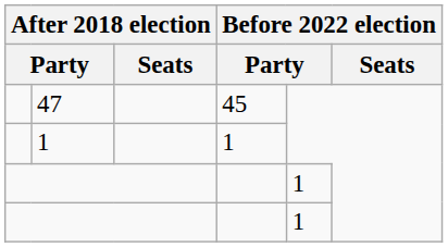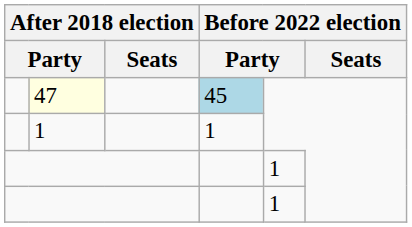47 | column 2: no background -> lightyellow background
47 | column 4: no background -> lightblue background
